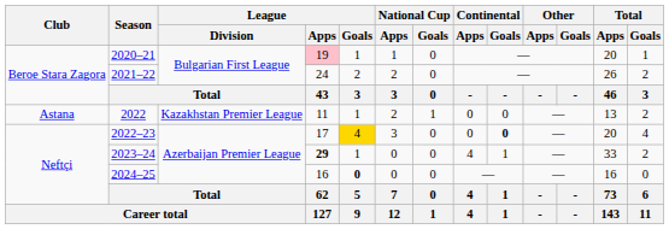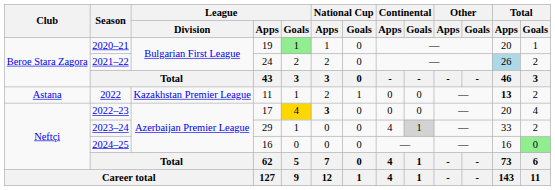2020–21 | League / Apps: pink background -> no background
2020–21 | League / Goals: no background -> lightgreen background
2021–22 | Total / Apps: no background -> lightblue background
2022 | Total / Apps: normal -> bold
2022–23 | National Cup / Apps: normal -> bold
2022–23 | Continental / Goals: bold -> normal
2023–24 | League / Apps: bold -> normal
2023–24 | Continental / Goals: no background -> lightgrey background
2024–25 | League / Goals: bold -> normal
2024–25 | Total / Goals: no background -> lightgreen background
